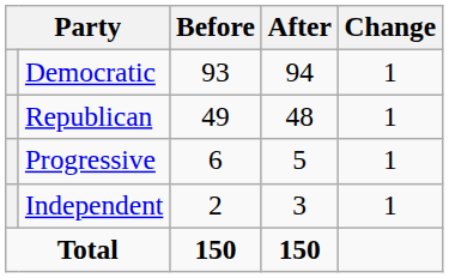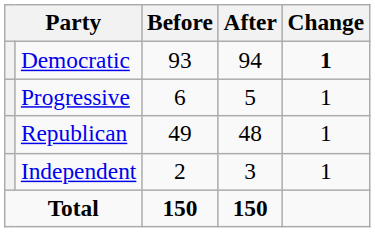Democratic | Change: normal -> bold
rows swapped: Republican <-> Progressive
